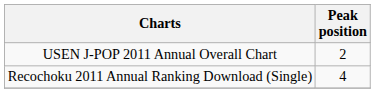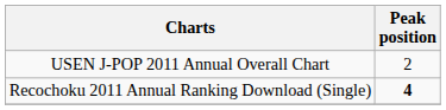Recochoku 2011 Annual Ranking Download (Single) | Peak position: normal -> bold
